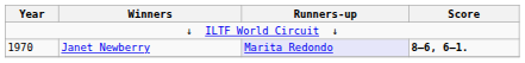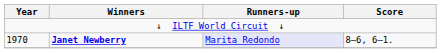1970 | Winners: normal -> bold
1970 | Score: bold -> normal
